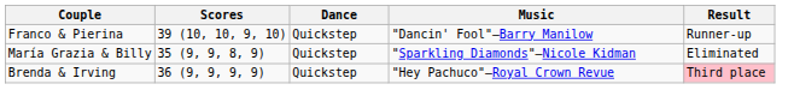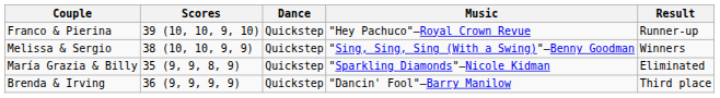Franco & Pierina | Music: "Dancin' Fool"—Barry Manilow -> "Hey Pachuco"—Royal Crown Revue
+ row: Melissa & Sergio | 38 (10, 10, 9, 9) | Quickstep | "Sing, Sing, Sing (With a Swing)"—Benny Goodman | Winners
Brenda & Irving | Music: "Hey Pachuco"—Royal Crown Revue -> "Dancin' Fool"—Barry Manilow
Brenda & Irving | Result: pink background -> no background
